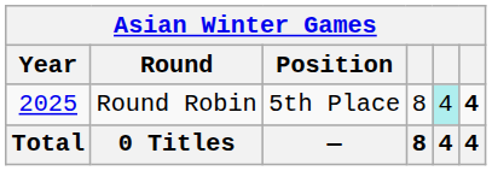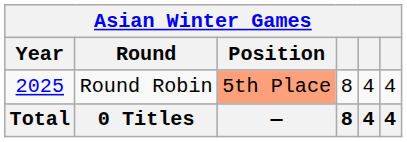Round Robin | Position: no background -> lightsalmon background
Round Robin | column 5: paleturquoise background -> no background
Round Robin | column 6: bold -> normal
